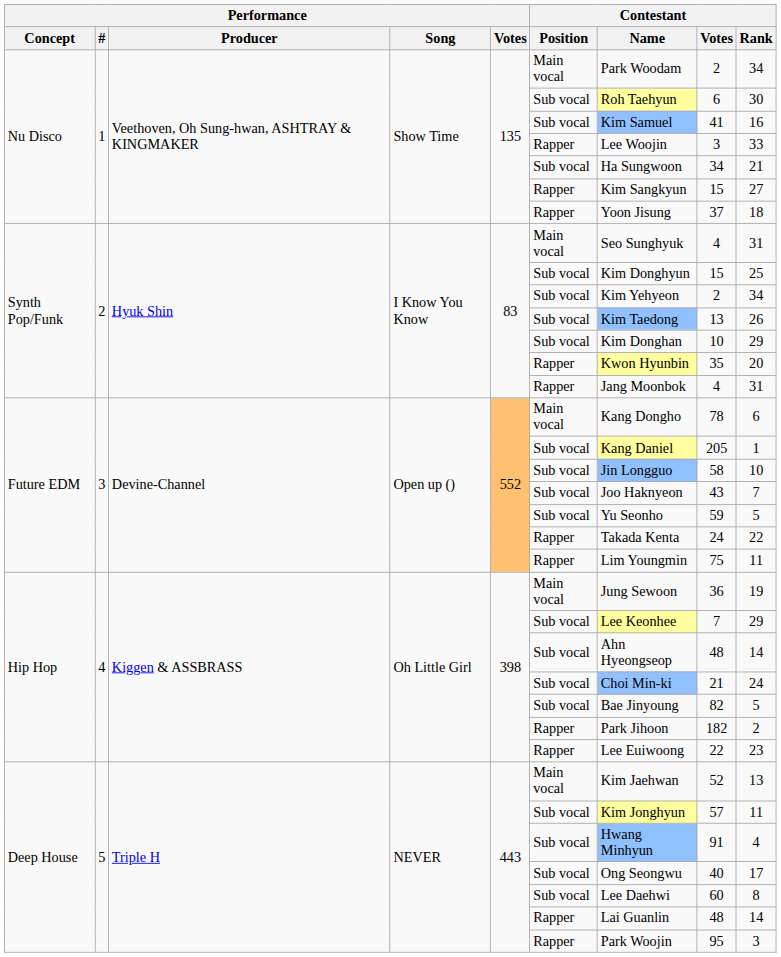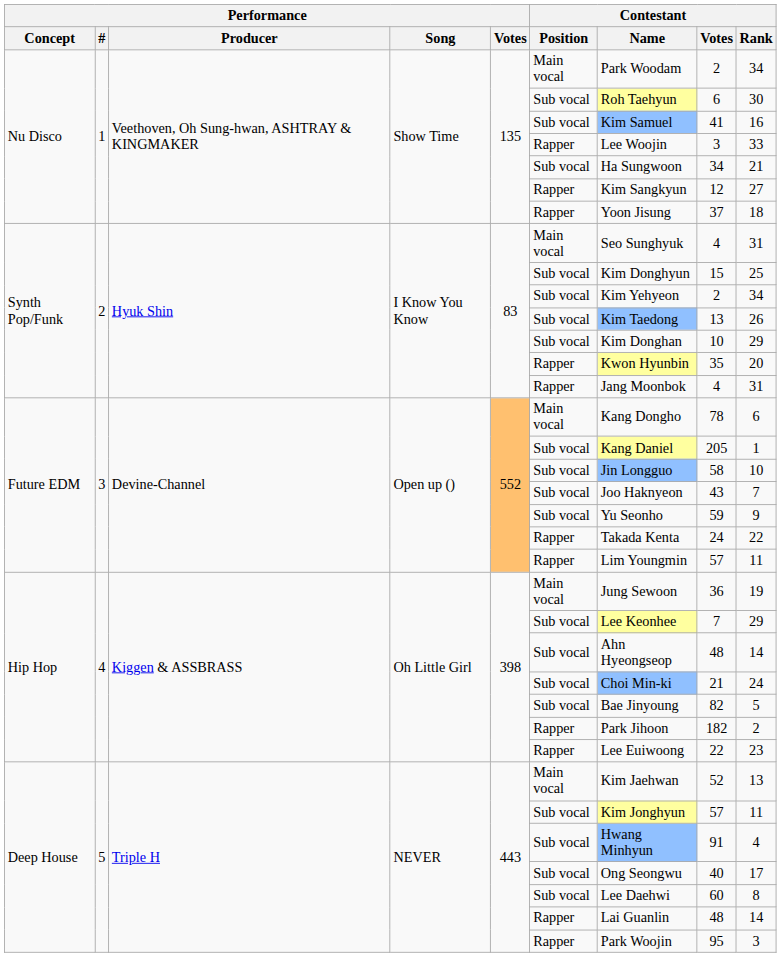row 8 | Contestant / Votes: 15 -> 12
row 21 | Contestant / Rank: 5 -> 9
row 23 | Contestant / Votes: 75 -> 57
